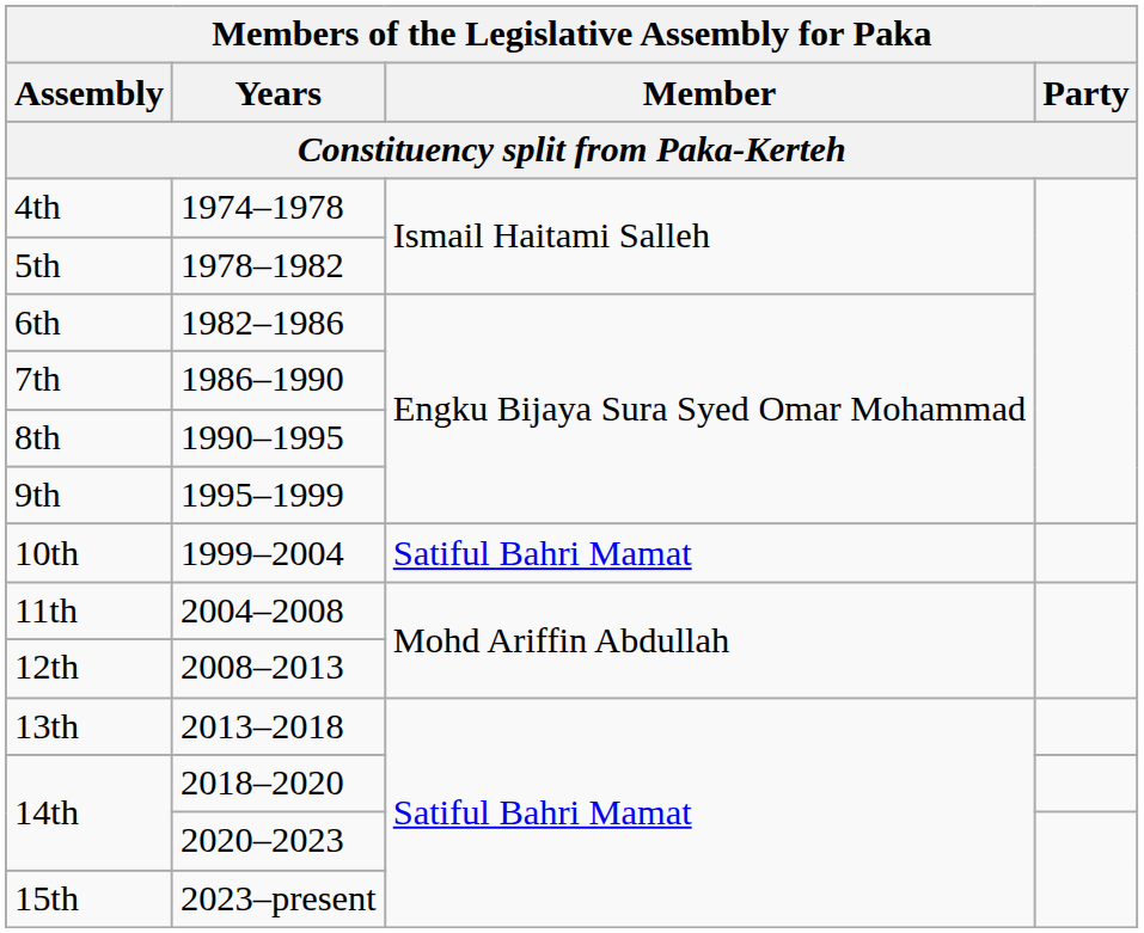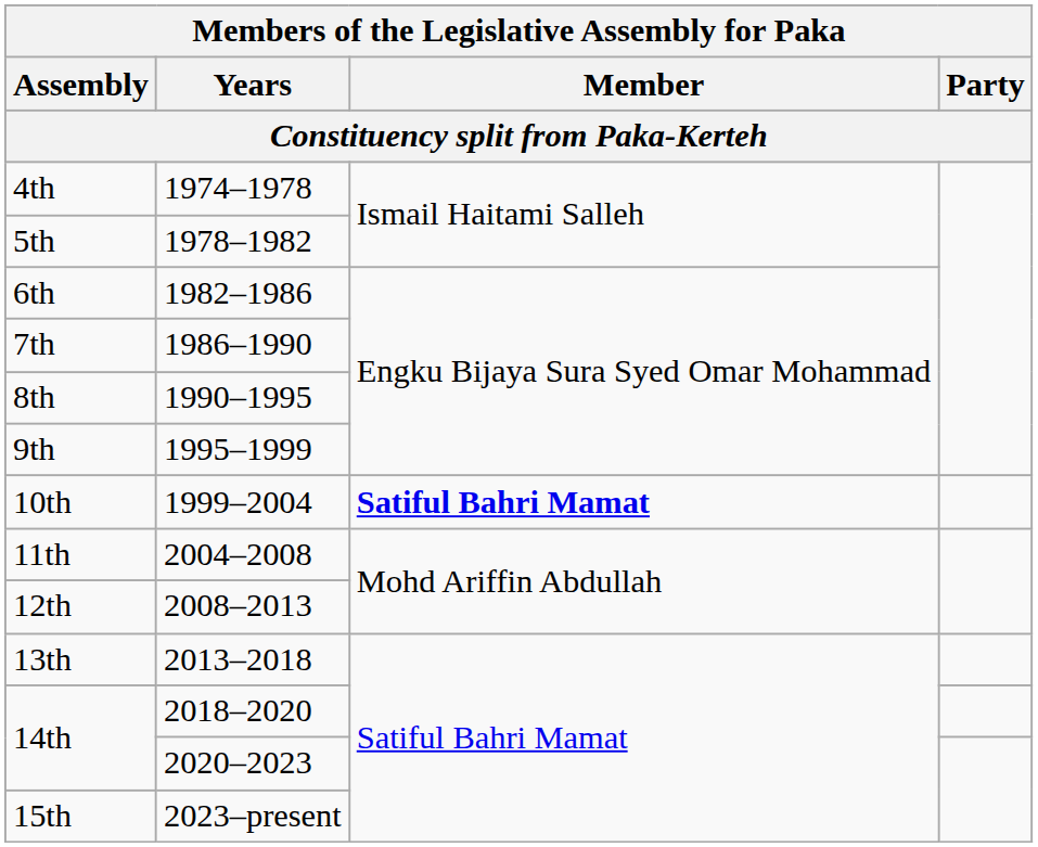10th | Member: normal -> bold
